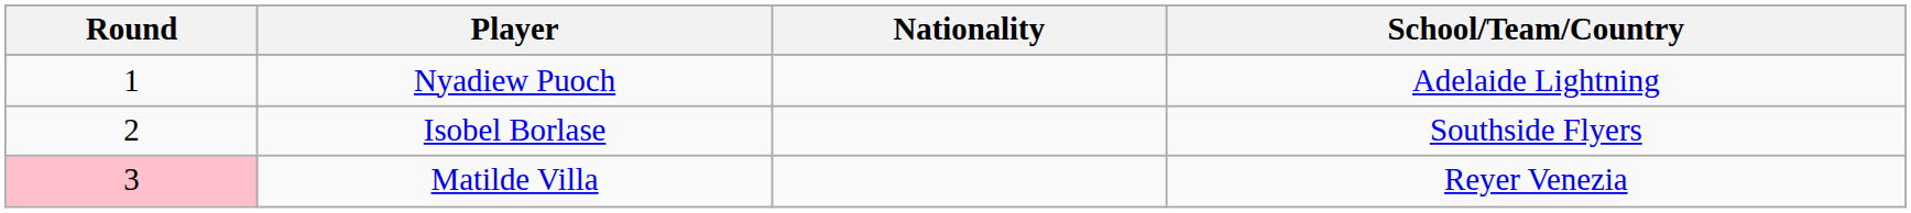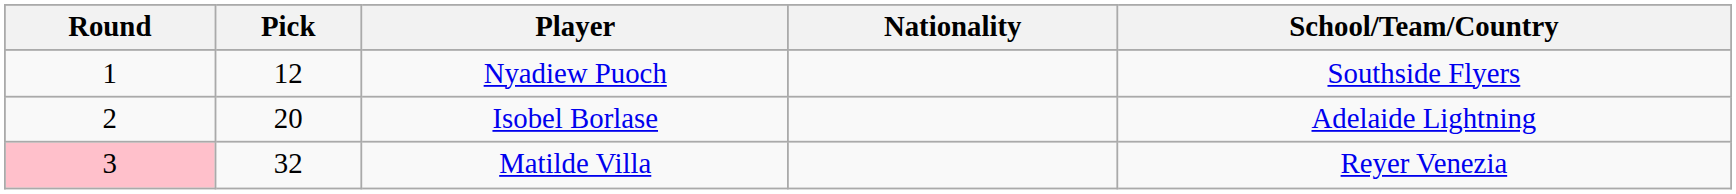+ column: Pick | 12 | 20 | 32
Nyadiew Puoch | School/Team/Country: Adelaide Lightning -> Southside Flyers
Isobel Borlase | School/Team/Country: Southside Flyers -> Adelaide Lightning
